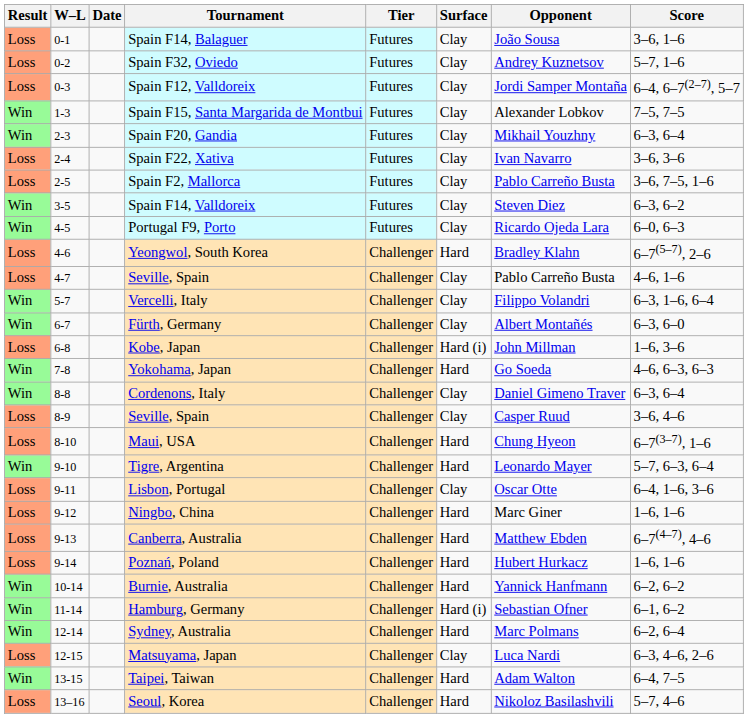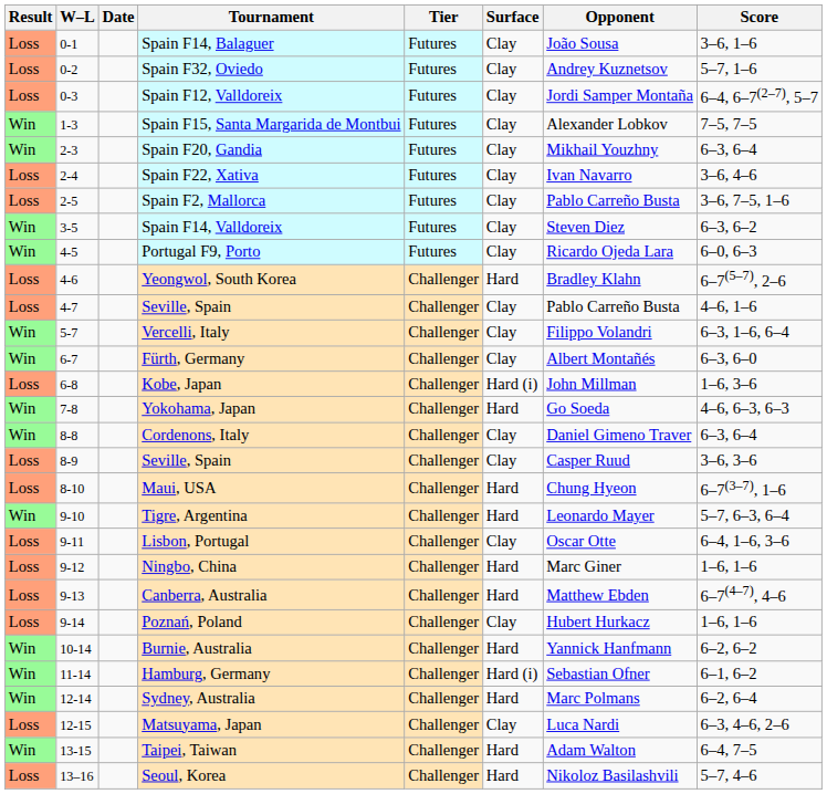Spain F22, Xativa | Score: 3–6, 3–6 -> 3–6, 4–6
8-9 / Seville, Spain | Score: 3–6, 4–6 -> 3–6, 3–6
Poznań, Poland | Surface: Hard -> Clay
